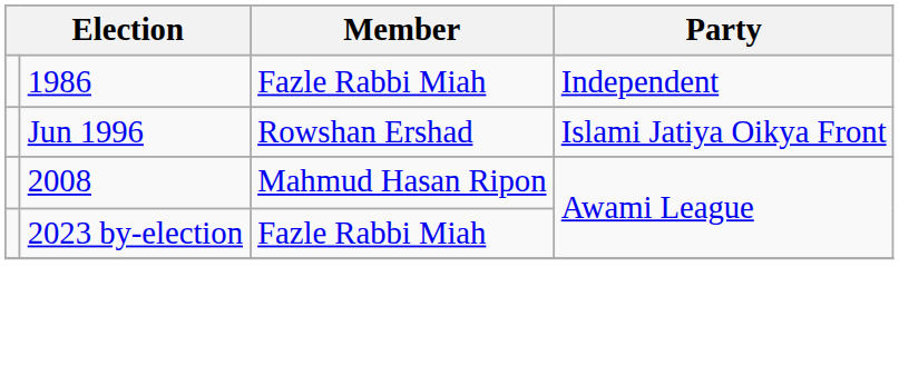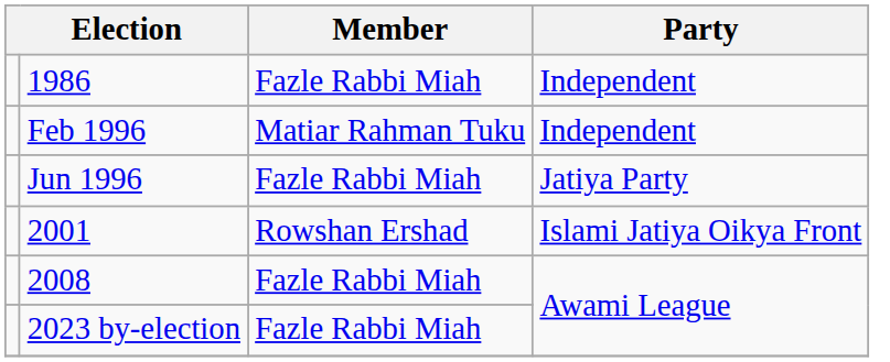+ row: Feb 1996 | Matiar Rahman Tuku | Independent
Jun 1996 | Member: Rowshan Ershad -> Fazle Rabbi Miah
Jun 1996 | Party: Islami Jatiya Oikya Front -> Jatiya Party
+ row: 2001 | Rowshan Ershad | Islami Jatiya Oikya Front
2008 | Member: Mahmud Hasan Ripon -> Fazle Rabbi Miah
